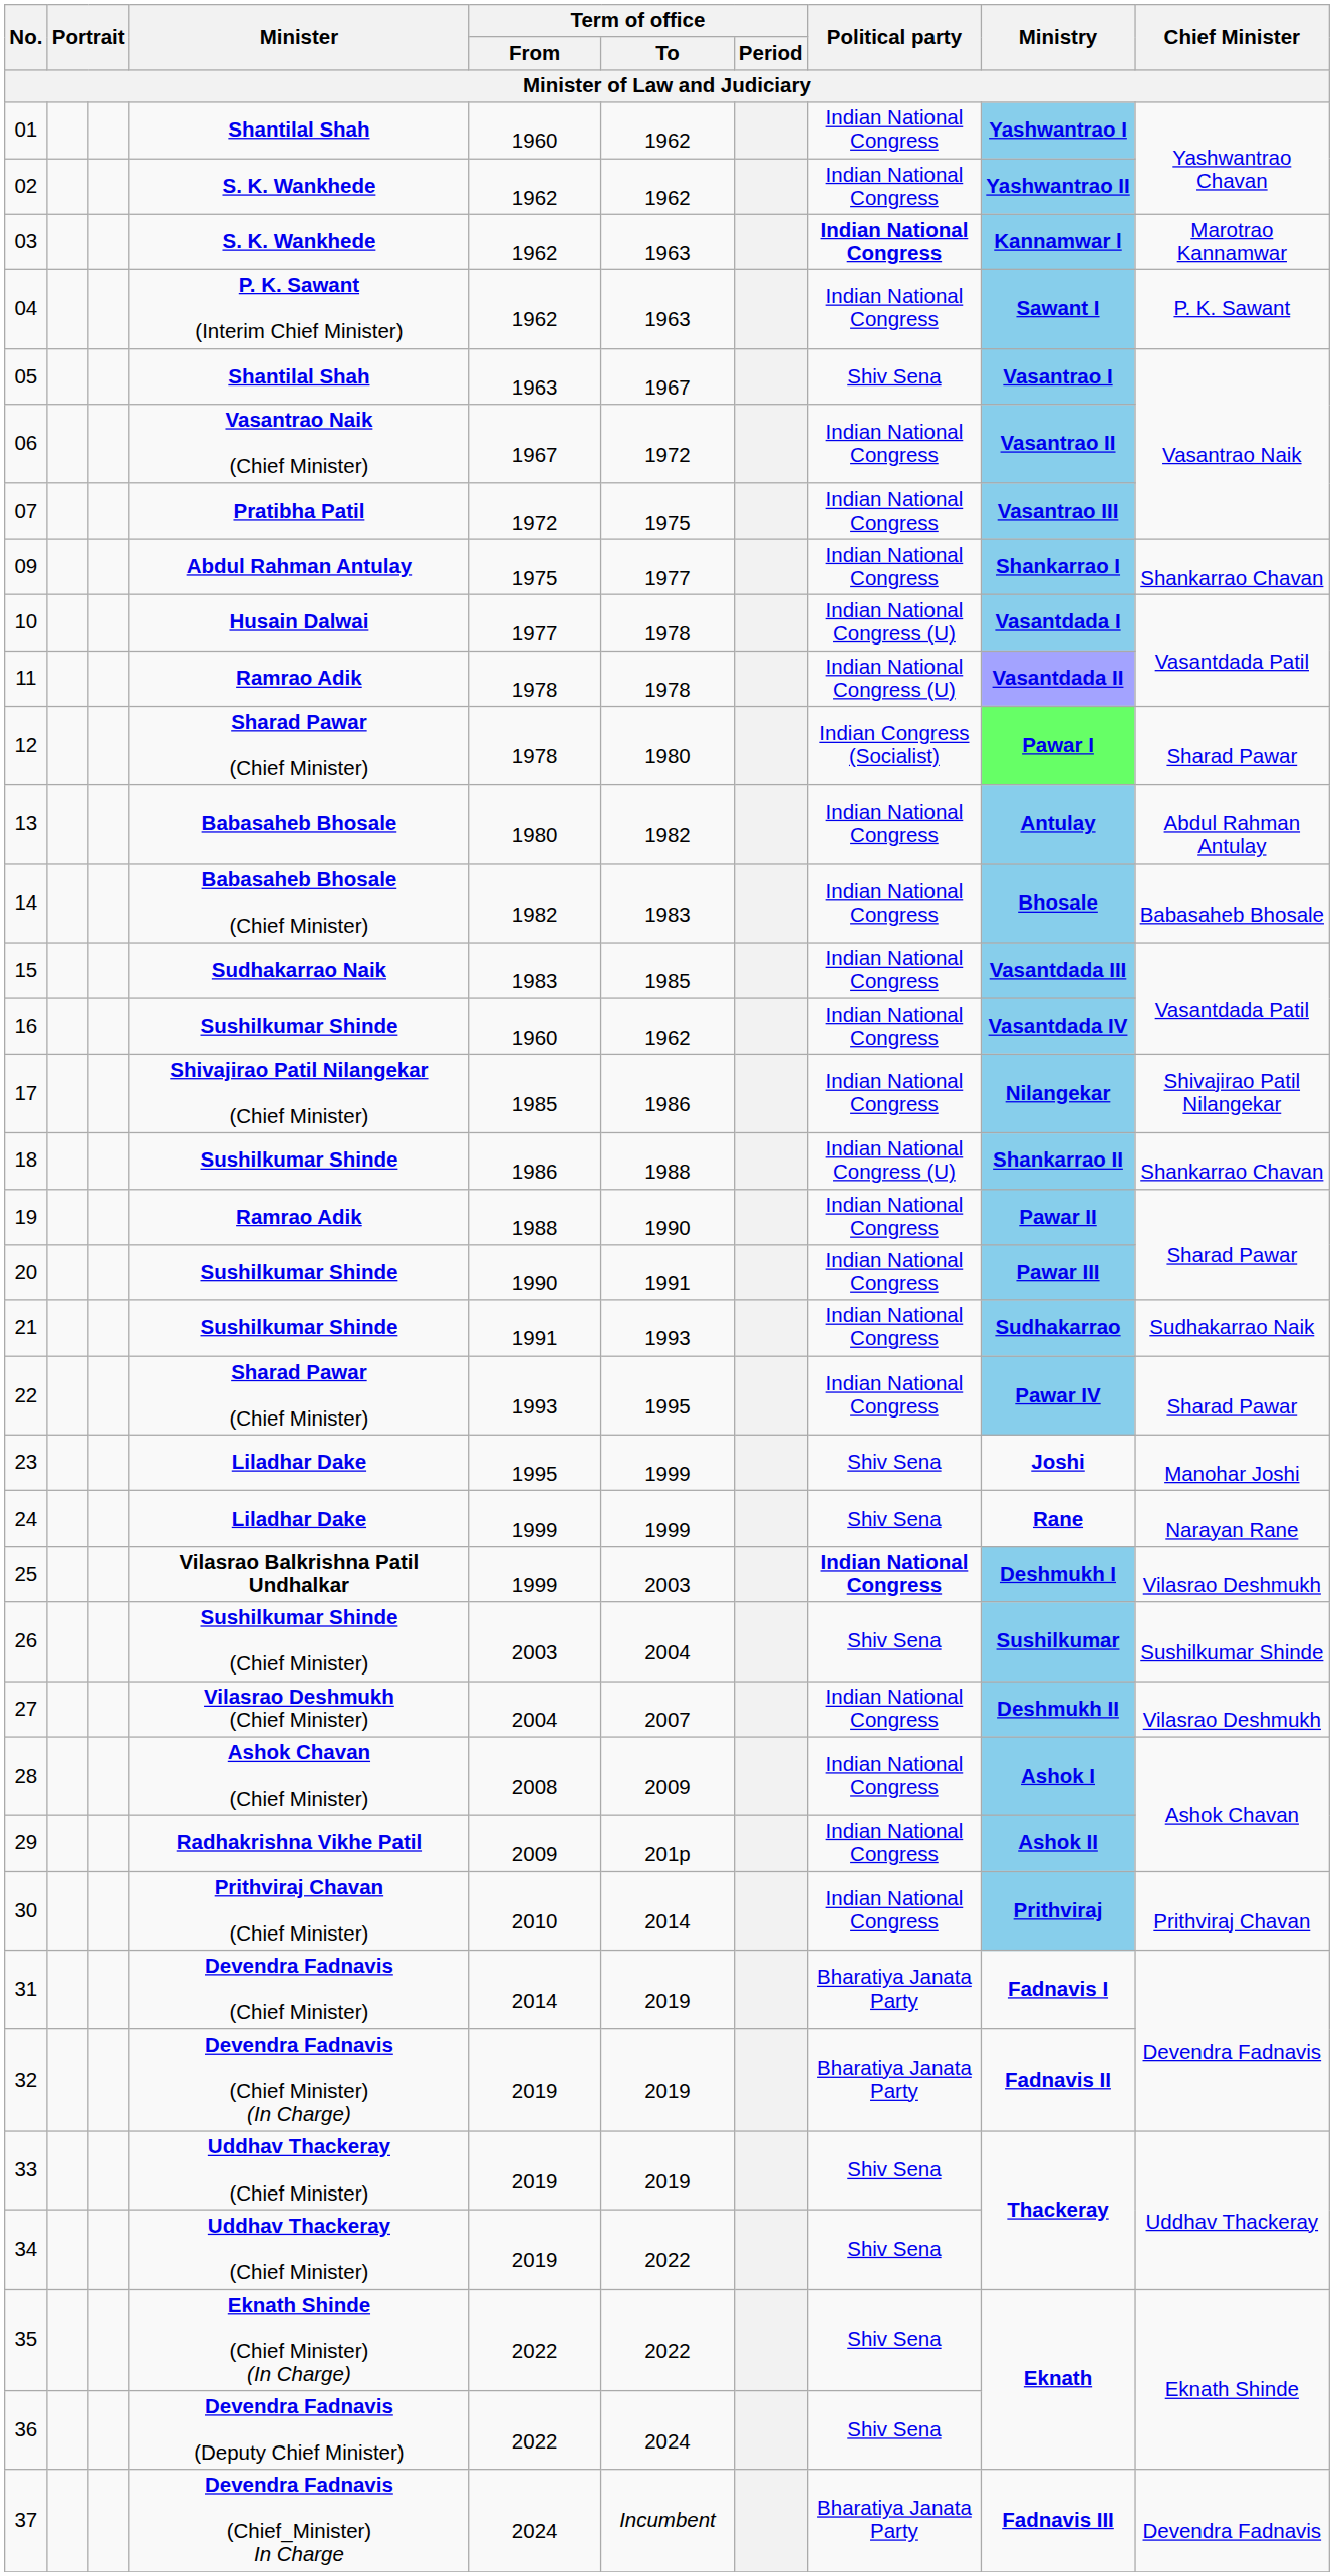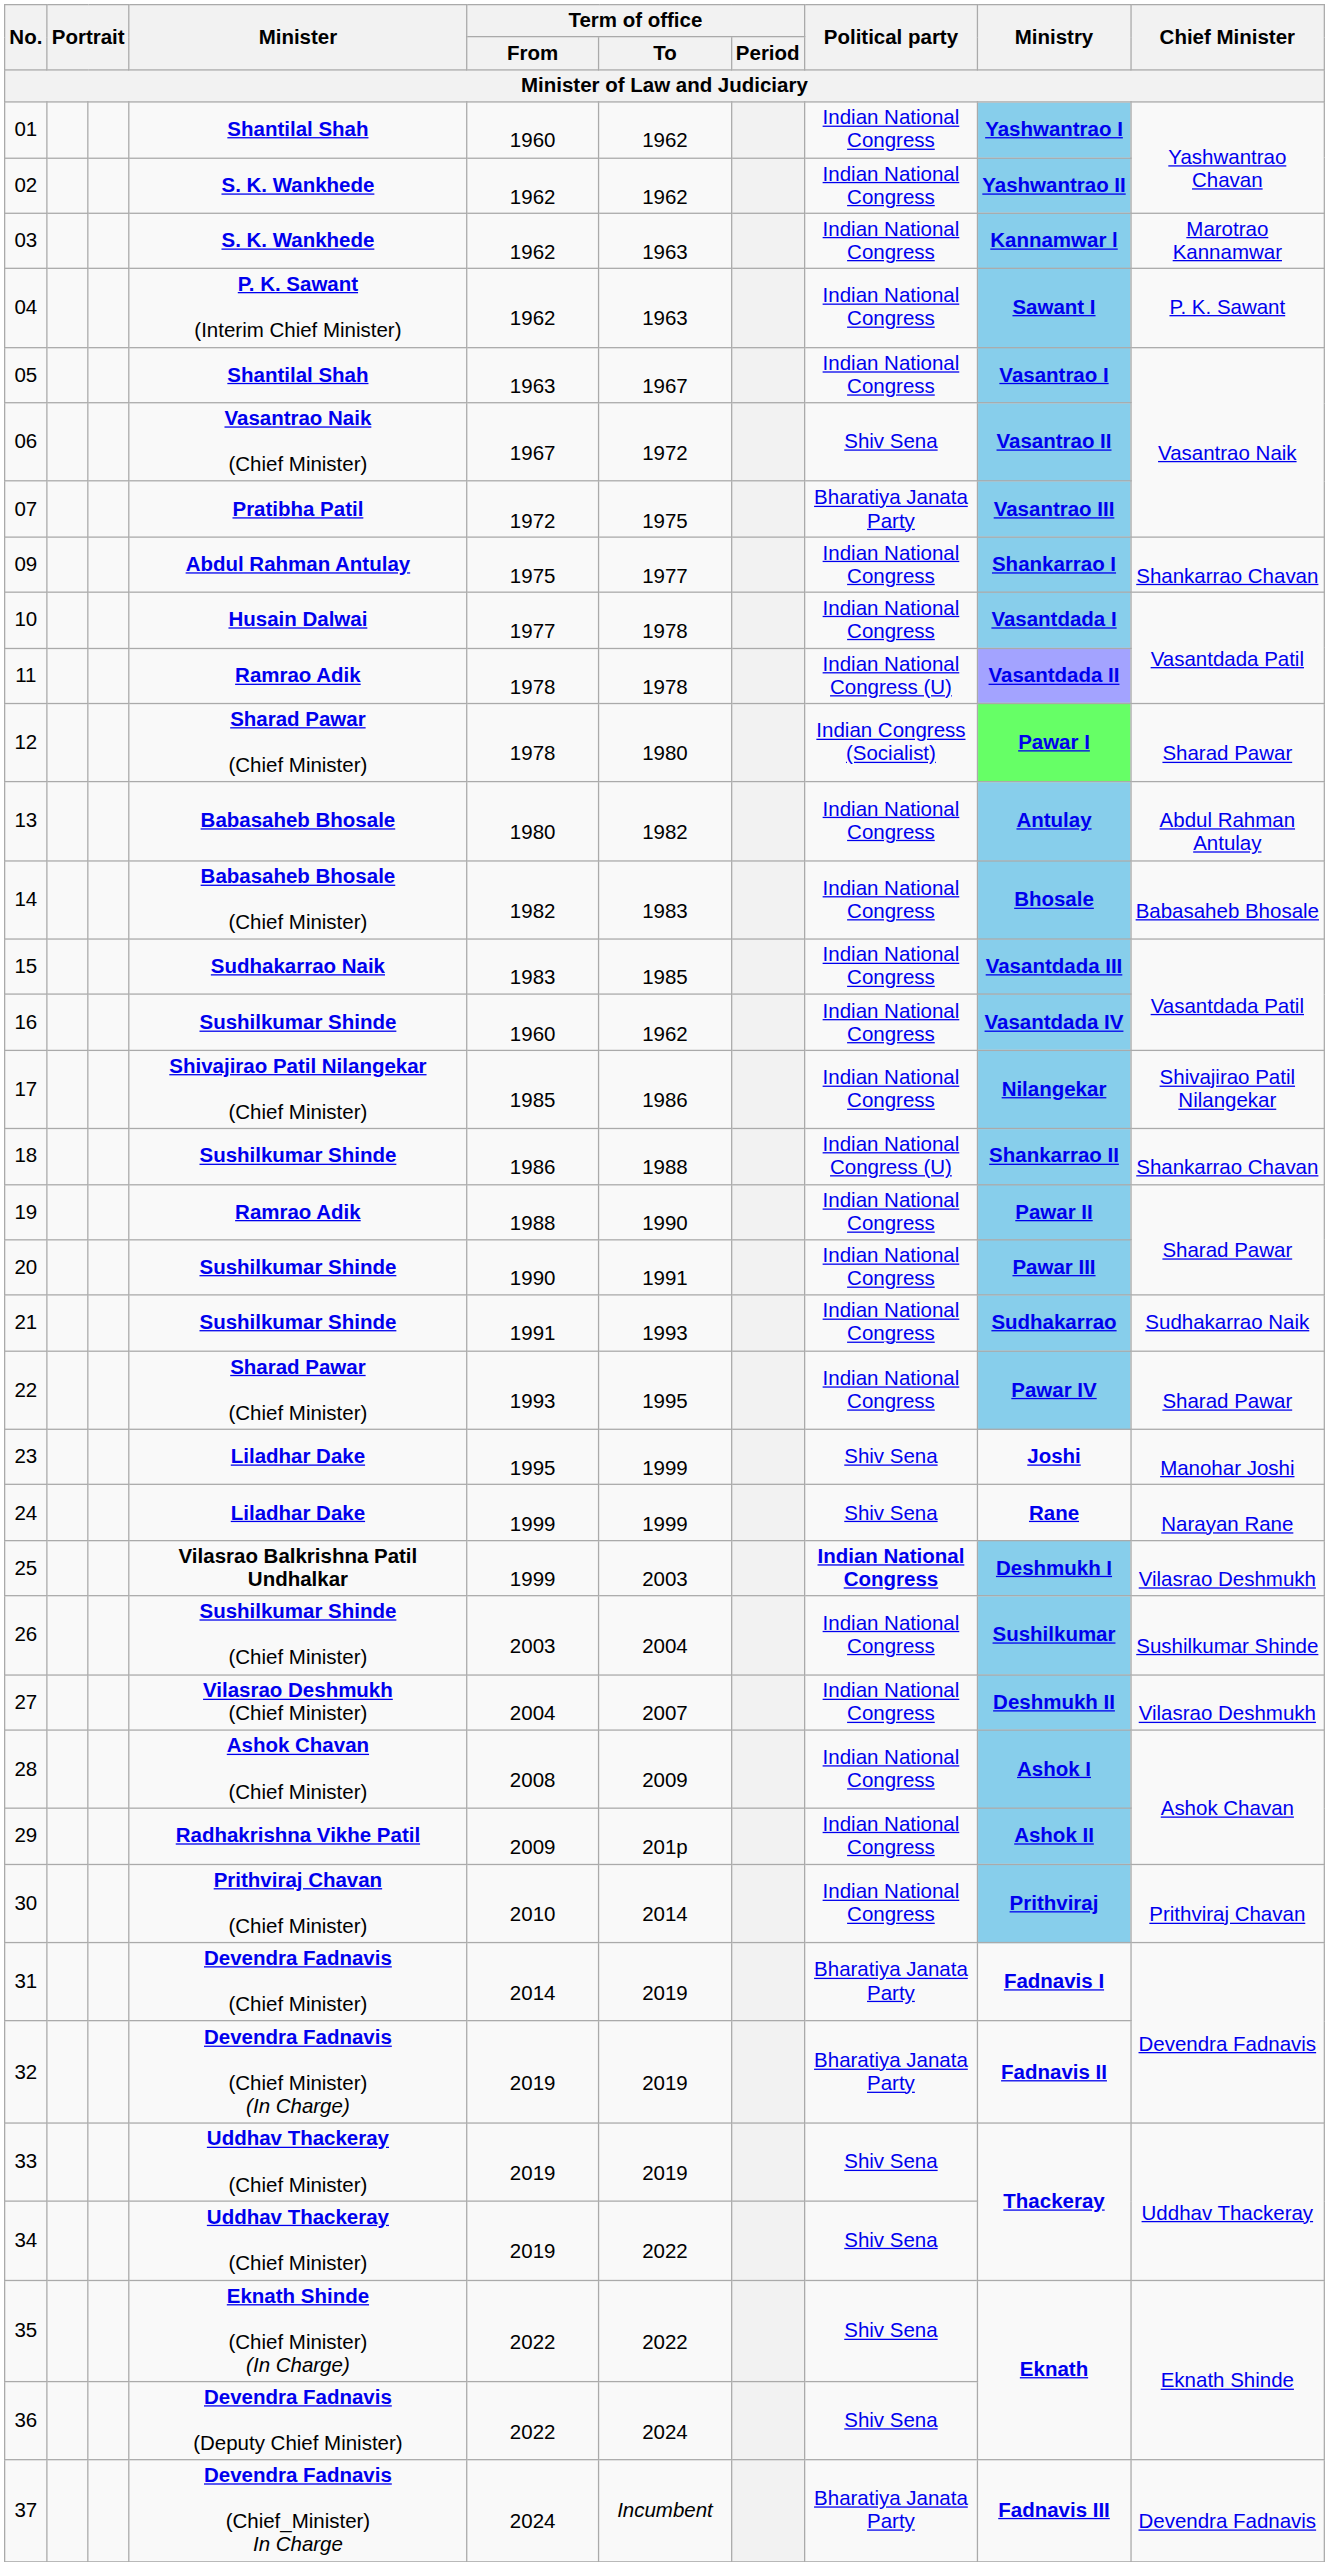03 | Political party: bold -> normal
05 | Political party: Shiv Sena -> Indian National Congress
06 | Political party: Indian National Congress -> Shiv Sena
07 | Political party: Indian National Congress -> Bharatiya Janata Party
10 | Political party: Indian National Congress (U) -> Indian National Congress
26 | Political party: Shiv Sena -> Indian National Congress
